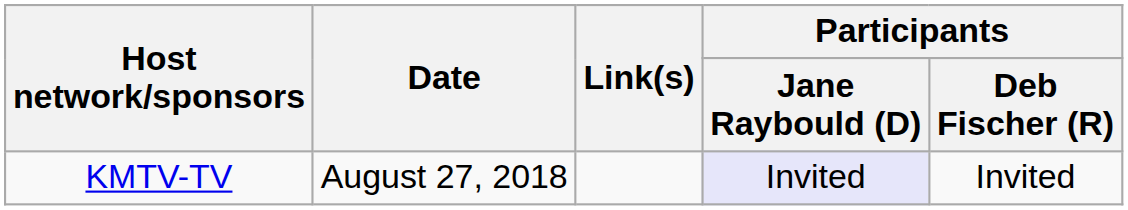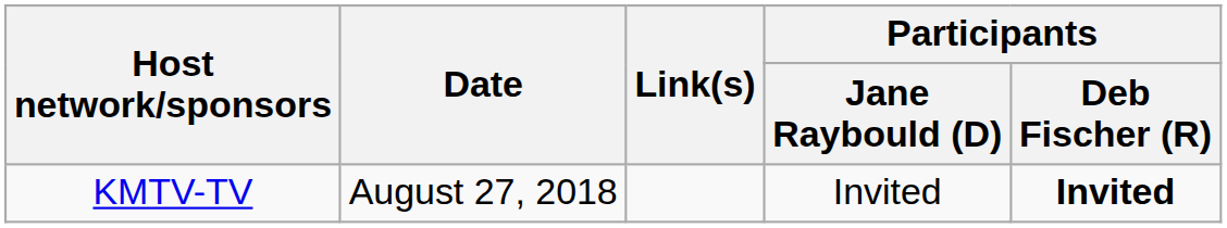KMTV-TV | Participants / Jane Raybould (D): lavender background -> no background
KMTV-TV | Participants / Deb Fischer (R): normal -> bold
